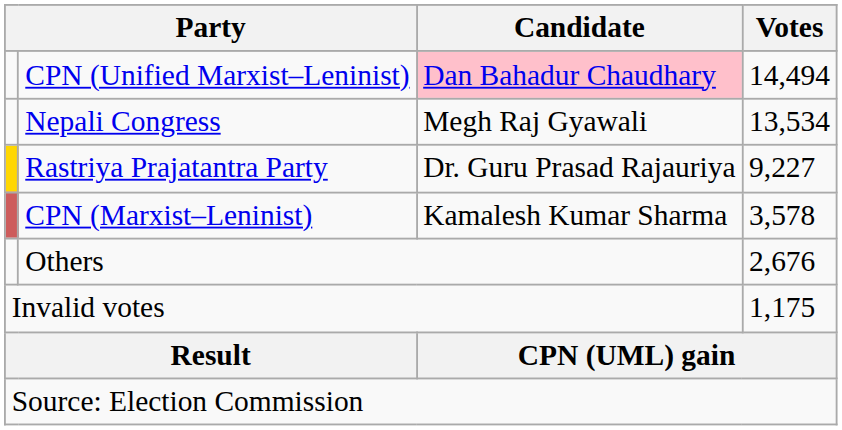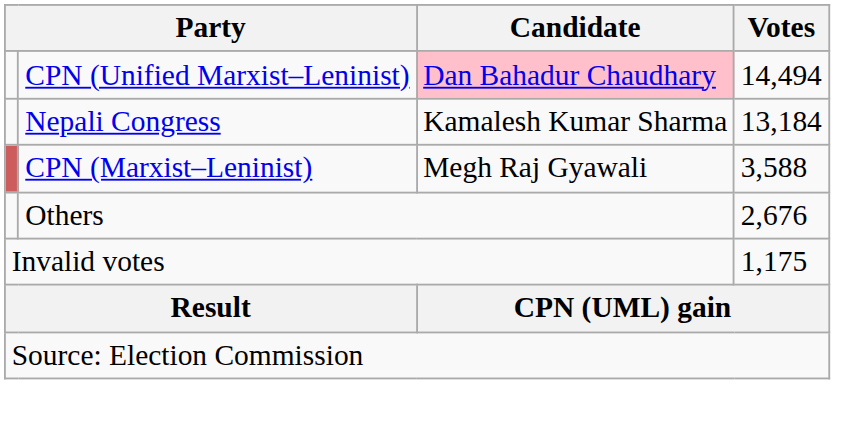Nepali Congress | Candidate: Megh Raj Gyawali -> Kamalesh Kumar Sharma
Nepali Congress | Votes: 13,534 -> 13,184
- row: Rastriya Prajatantra Party | Dr. Guru Prasad Rajauriya | 9,227
CPN (Marxist–Leninist) | Candidate: Kamalesh Kumar Sharma -> Megh Raj Gyawali
CPN (Marxist–Leninist) | Votes: 3,578 -> 3,588
